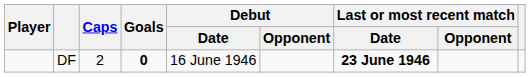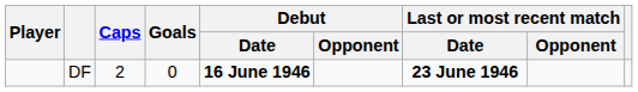DF | Goals: bold -> normal
DF | Debut / Date: normal -> bold
